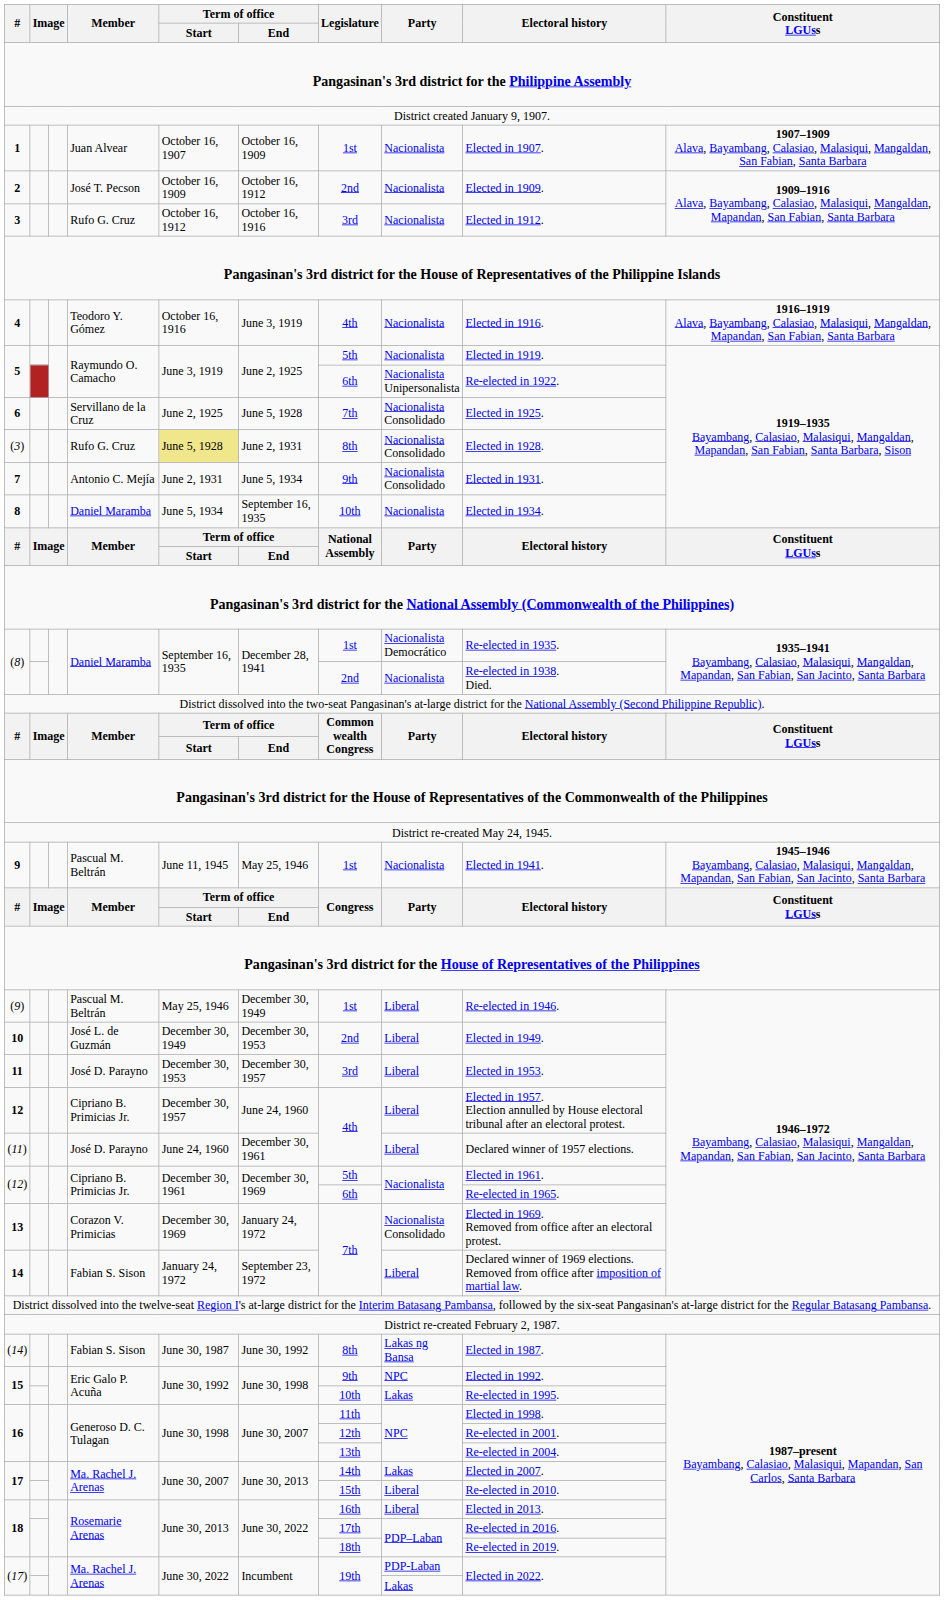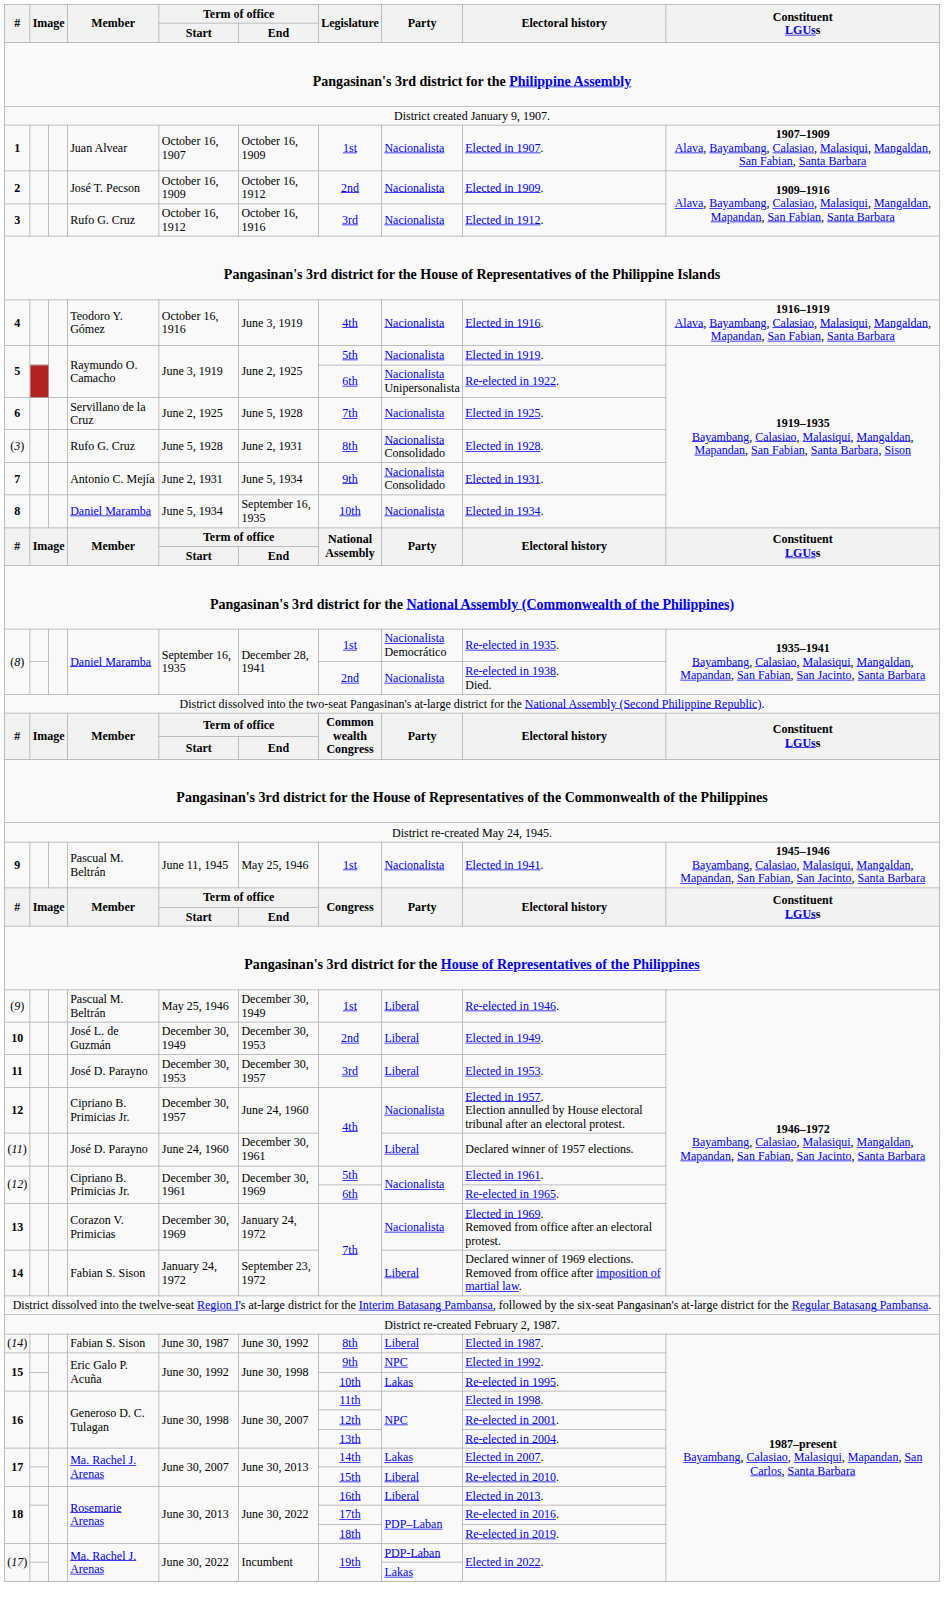6 | Party: Nacionalista Consolidado -> Nacionalista
(3) | Term of office / Start: khaki background -> no background
12 | Party: Liberal -> Nacionalista
13 | Party: Nacionalista Consolidado -> Nacionalista
(14) | Party: Lakas ng Bansa -> Liberal
